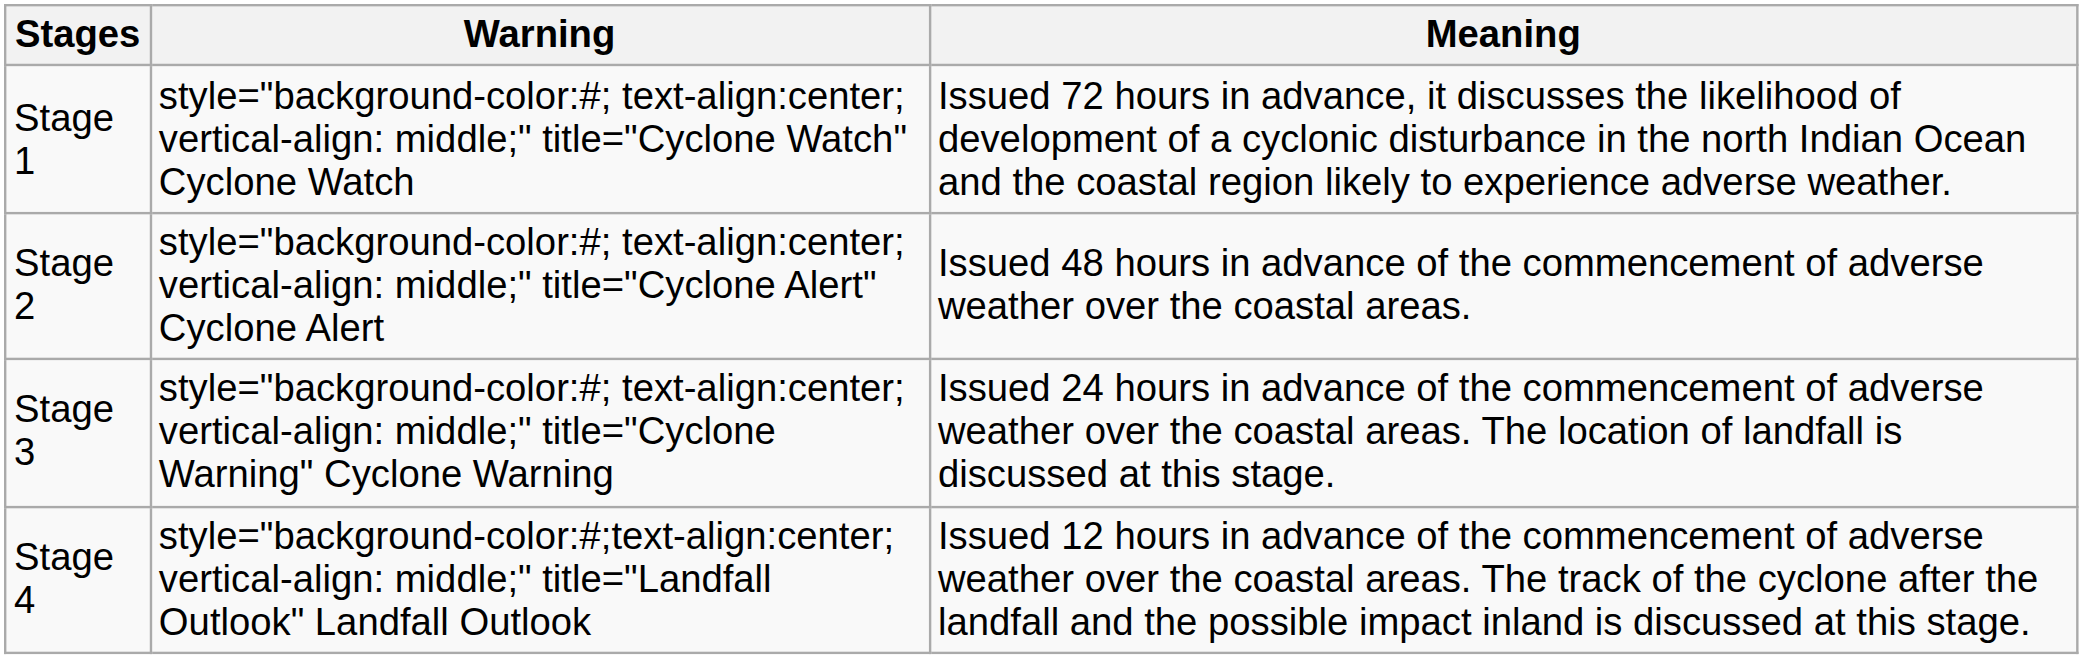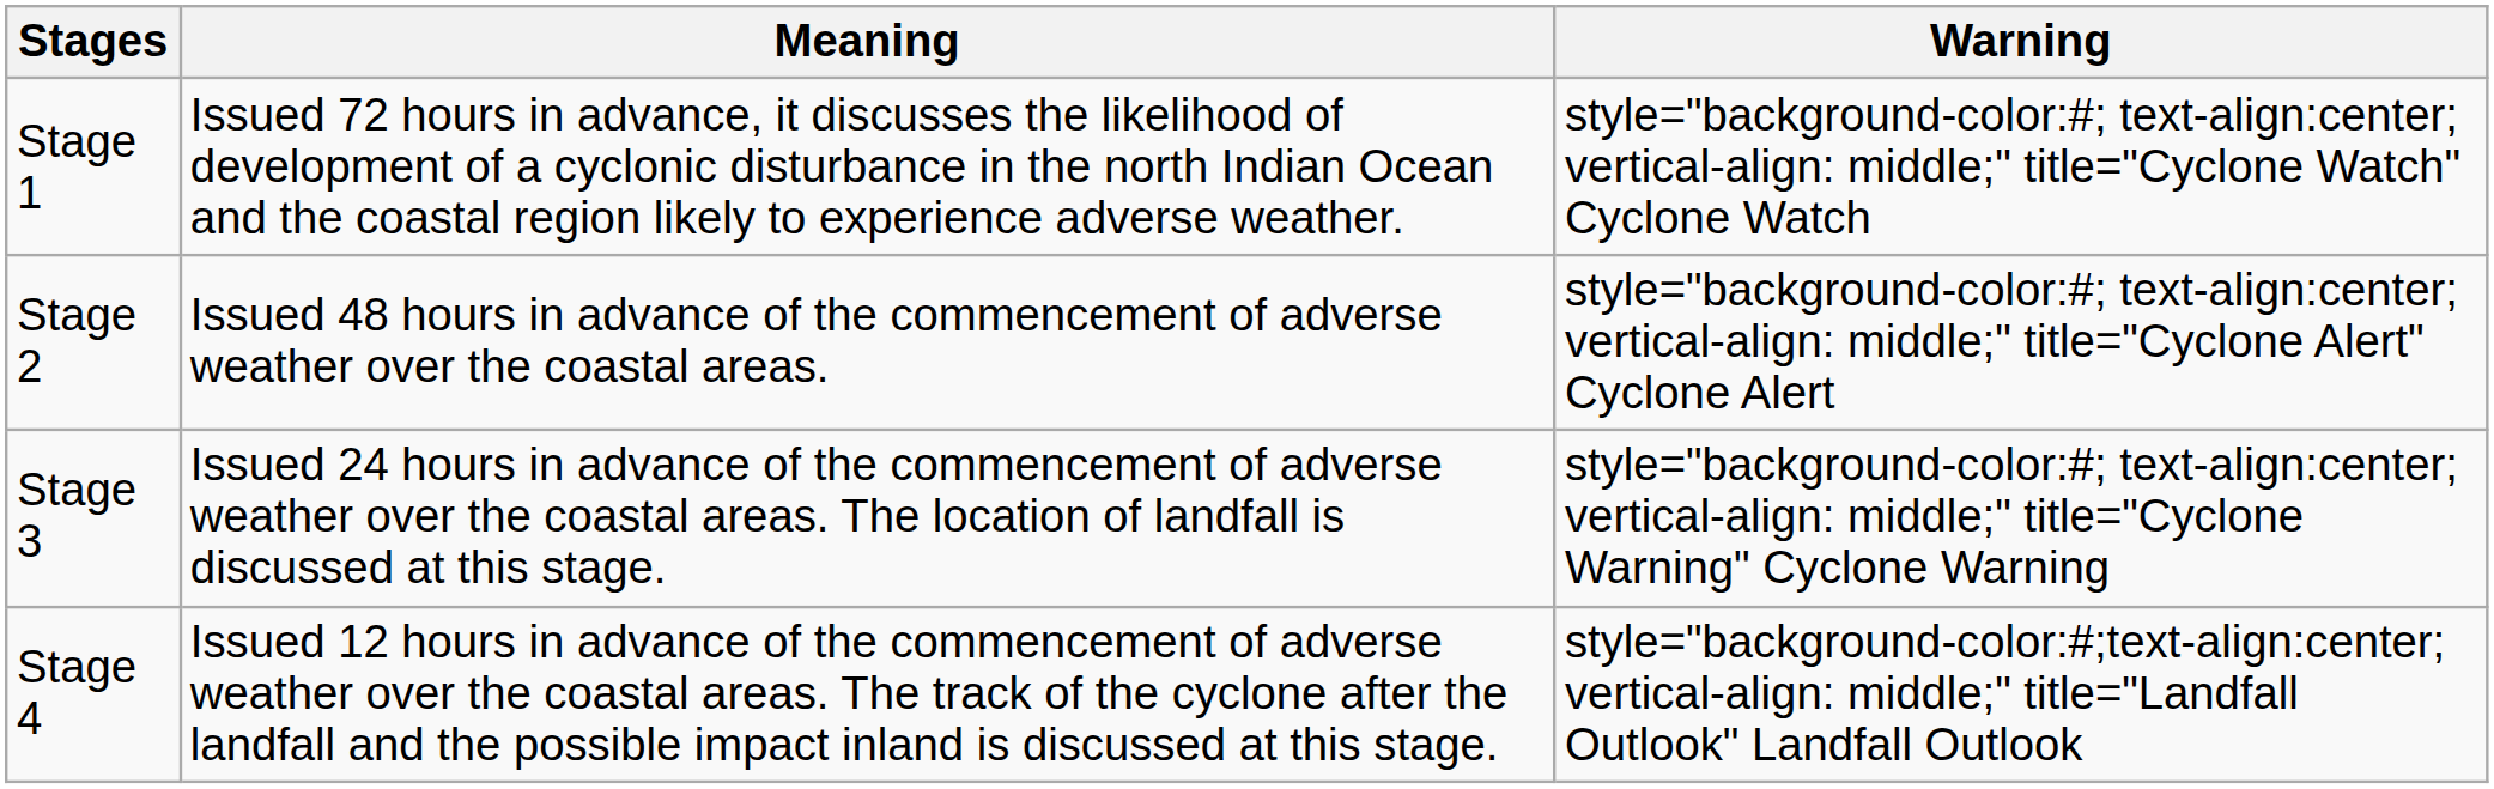columns swapped: Warning <-> Meaning
